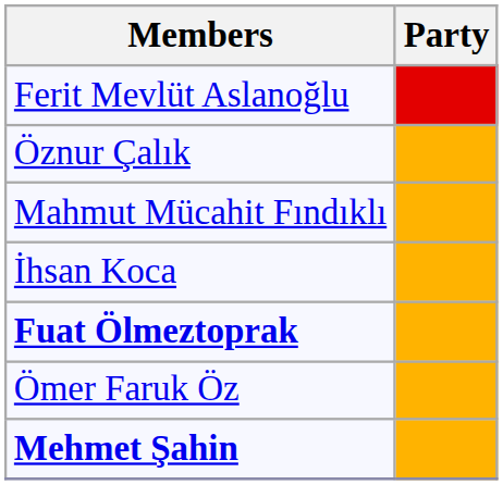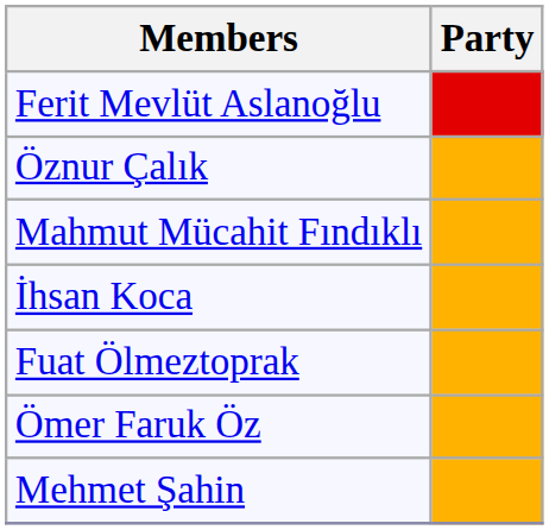Fuat Ölmeztoprak | Members: bold -> normal
Mehmet Şahin | Members: bold -> normal
